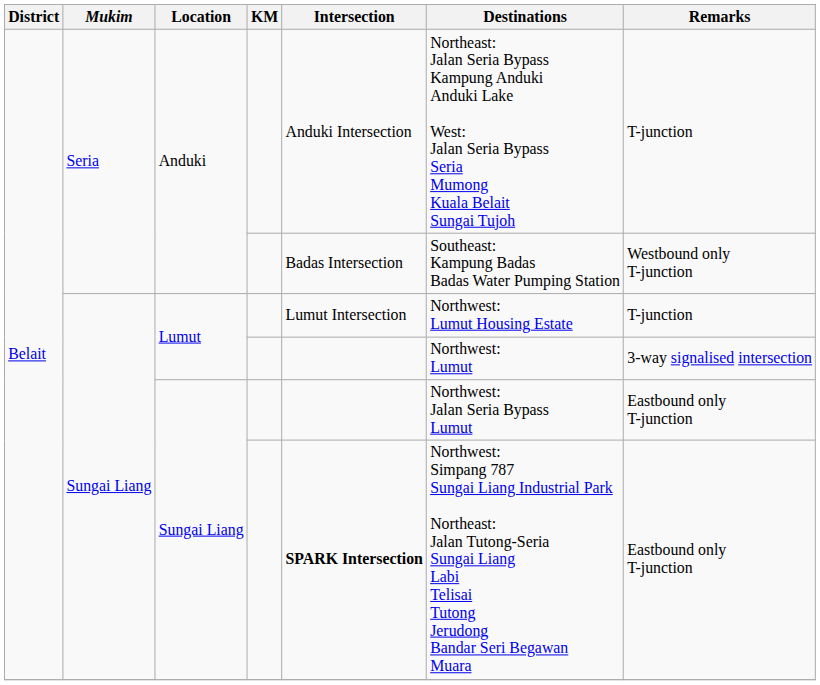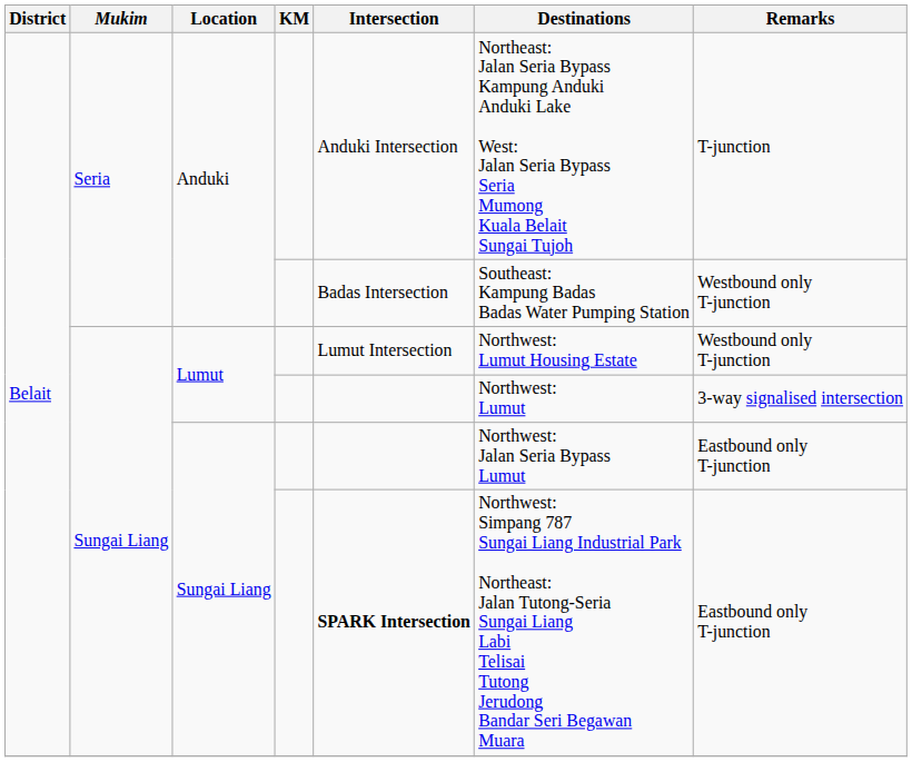row 4 | Remarks: T-junction -> Westbound only T-junction
